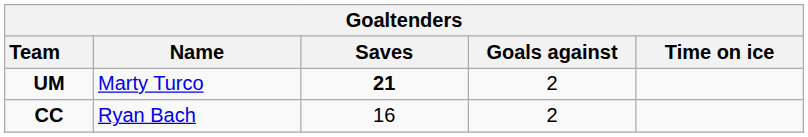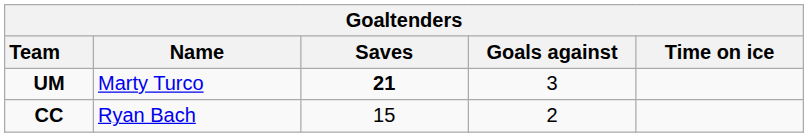UM | Goals against: 2 -> 3
CC | Saves: 16 -> 15
